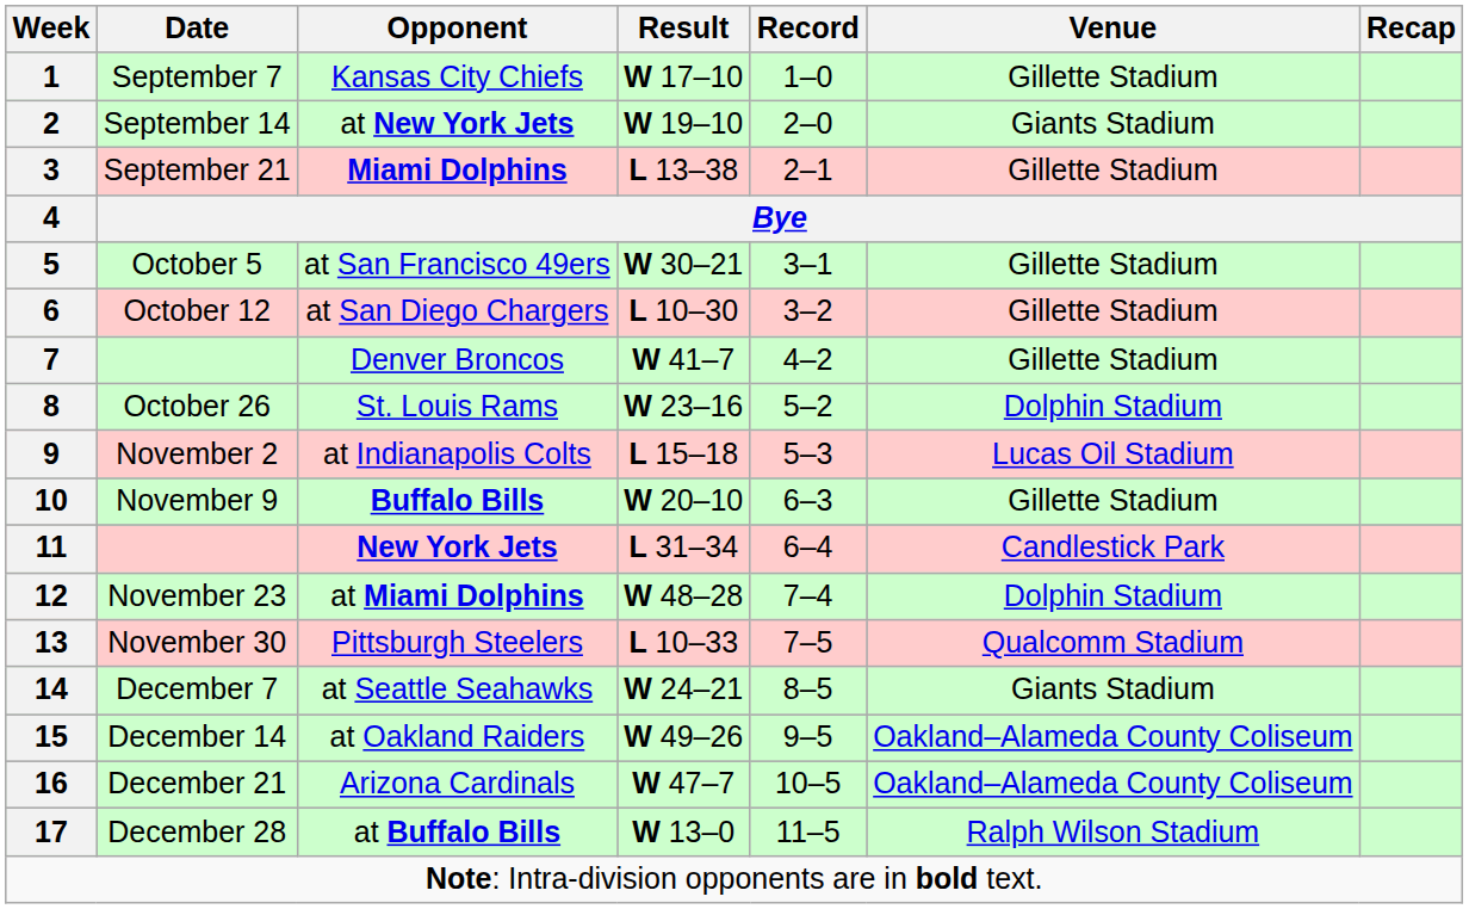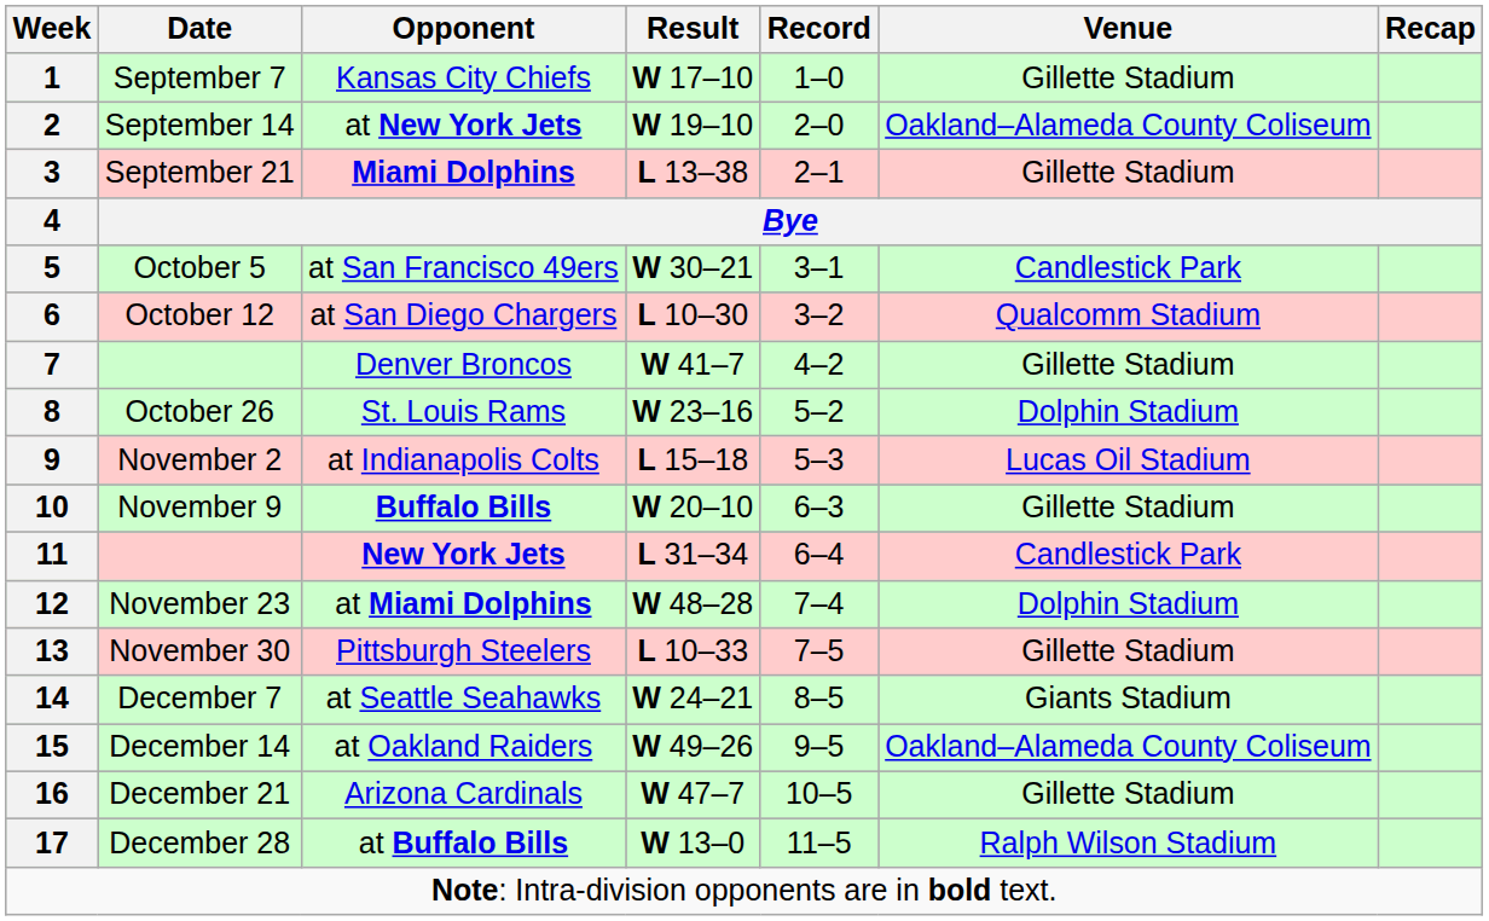2 | Venue: Giants Stadium -> Oakland–Alameda County Coliseum
5 | Venue: Gillette Stadium -> Candlestick Park
6 | Venue: Gillette Stadium -> Qualcomm Stadium
13 | Venue: Qualcomm Stadium -> Gillette Stadium
16 | Venue: Oakland–Alameda County Coliseum -> Gillette Stadium
